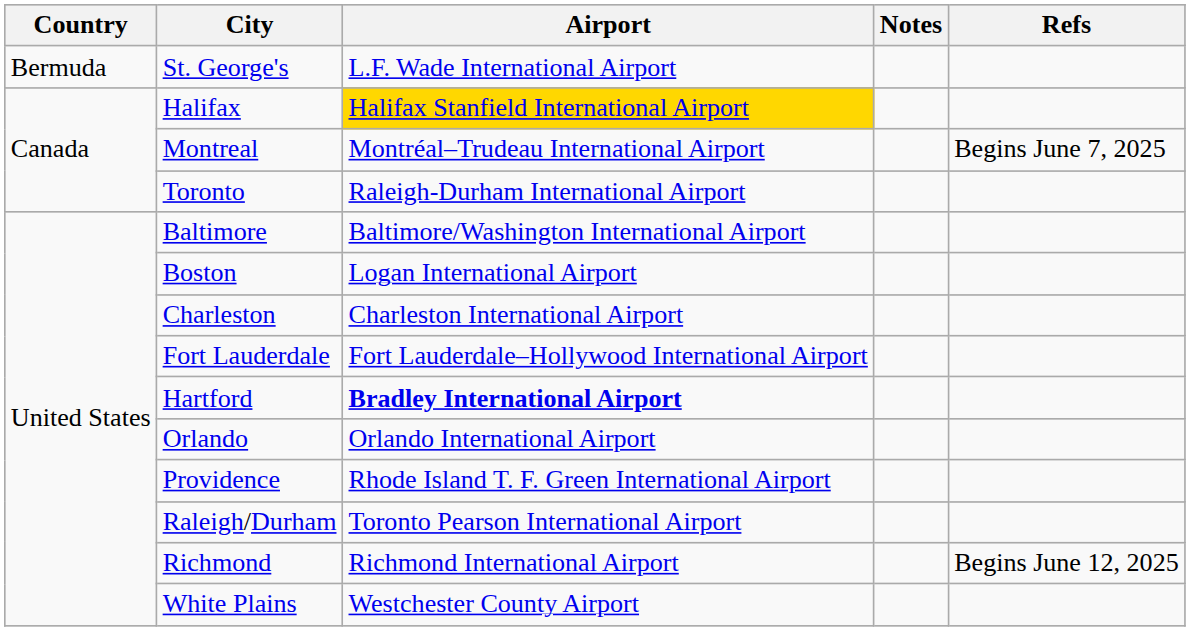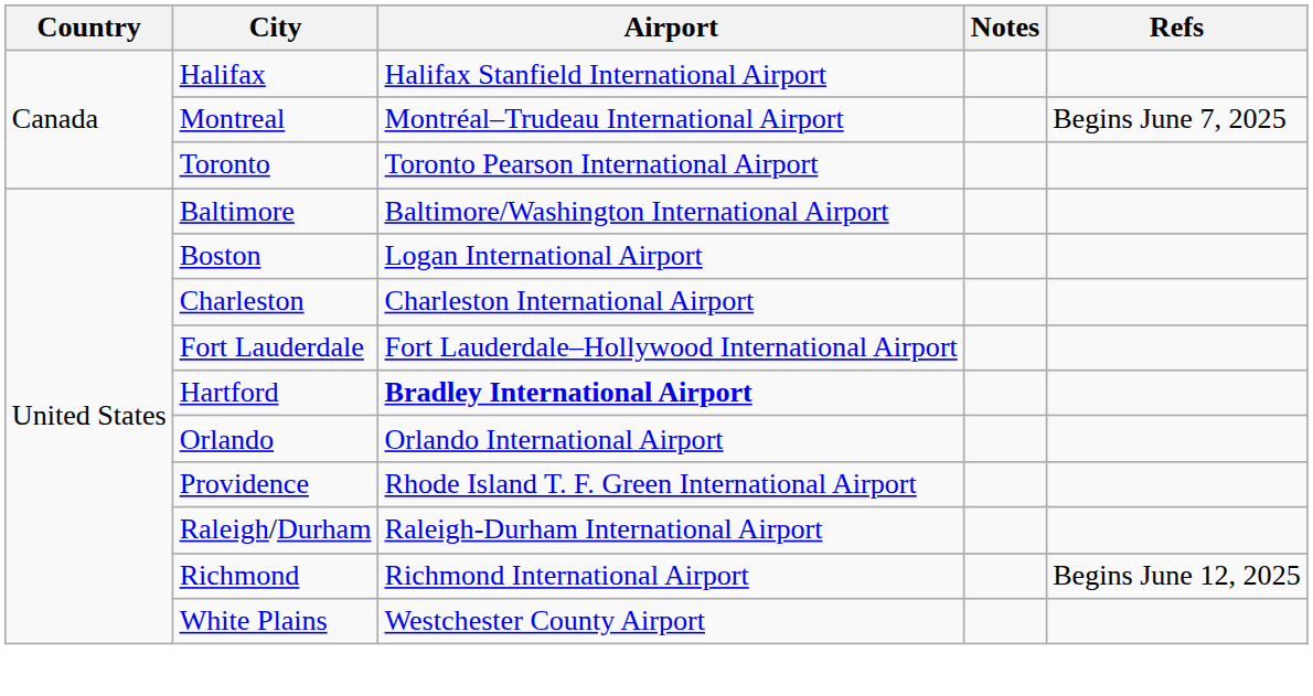- row: Bermuda | St. George's | L.F. Wade International Airport
Halifax | Airport: gold background -> no background
Toronto | Airport: Raleigh-Durham International Airport -> Toronto Pearson International Airport
Raleigh/Durham | Airport: Toronto Pearson International Airport -> Raleigh-Durham International Airport
